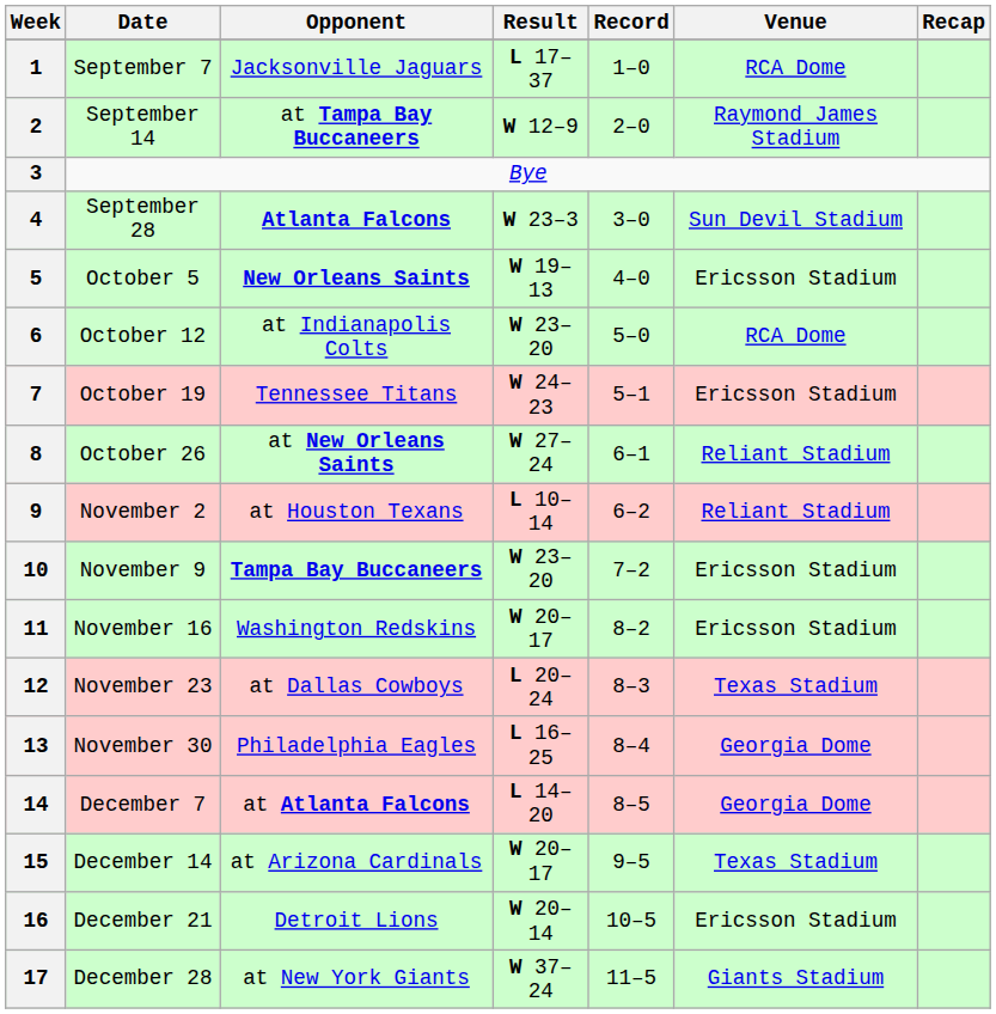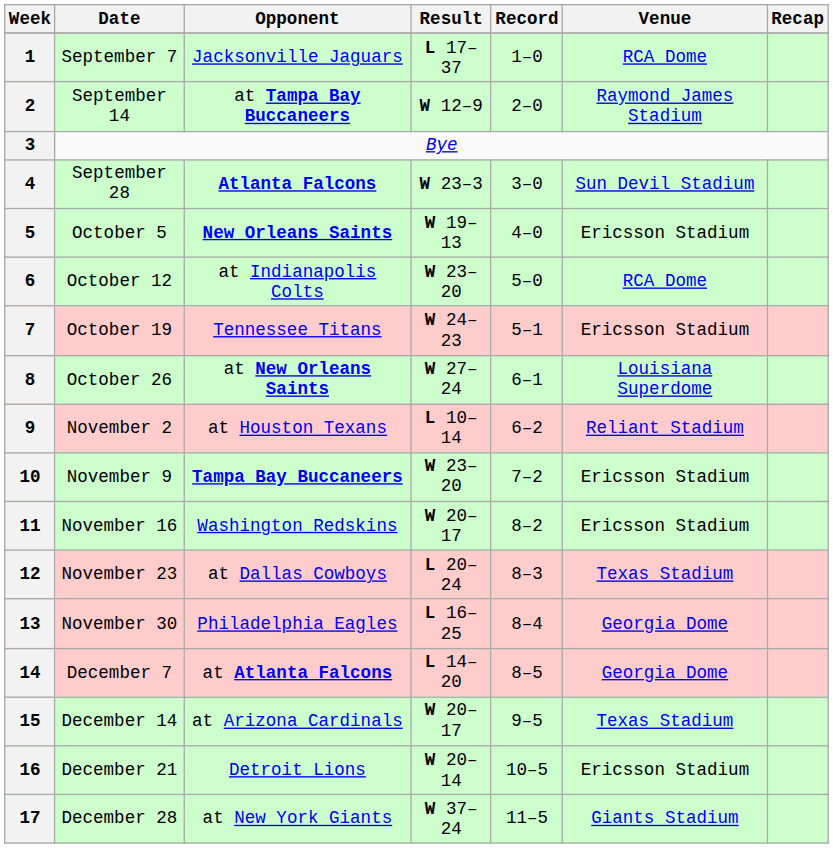8 | Venue: Reliant Stadium -> Louisiana Superdome
